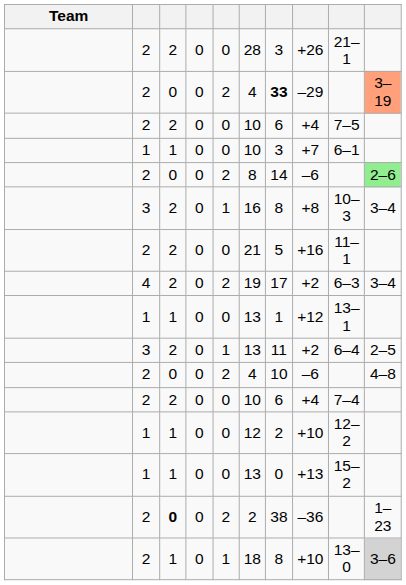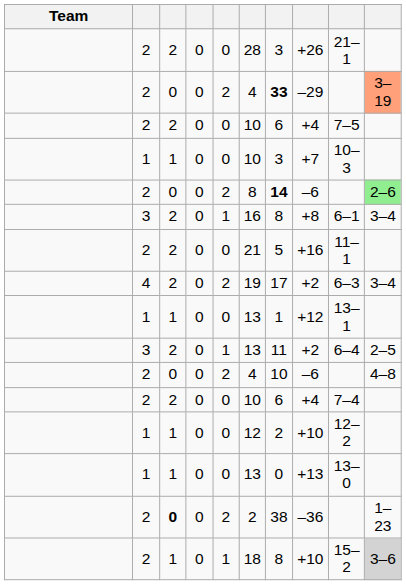row 5 | column 9: 6–1 -> 10–3
row 6 | column 7: normal -> bold
row 7 | column 9: 10–3 -> 6–1
row 15 | column 9: 15–2 -> 13–0
row 17 | column 9: 13–0 -> 15–2
